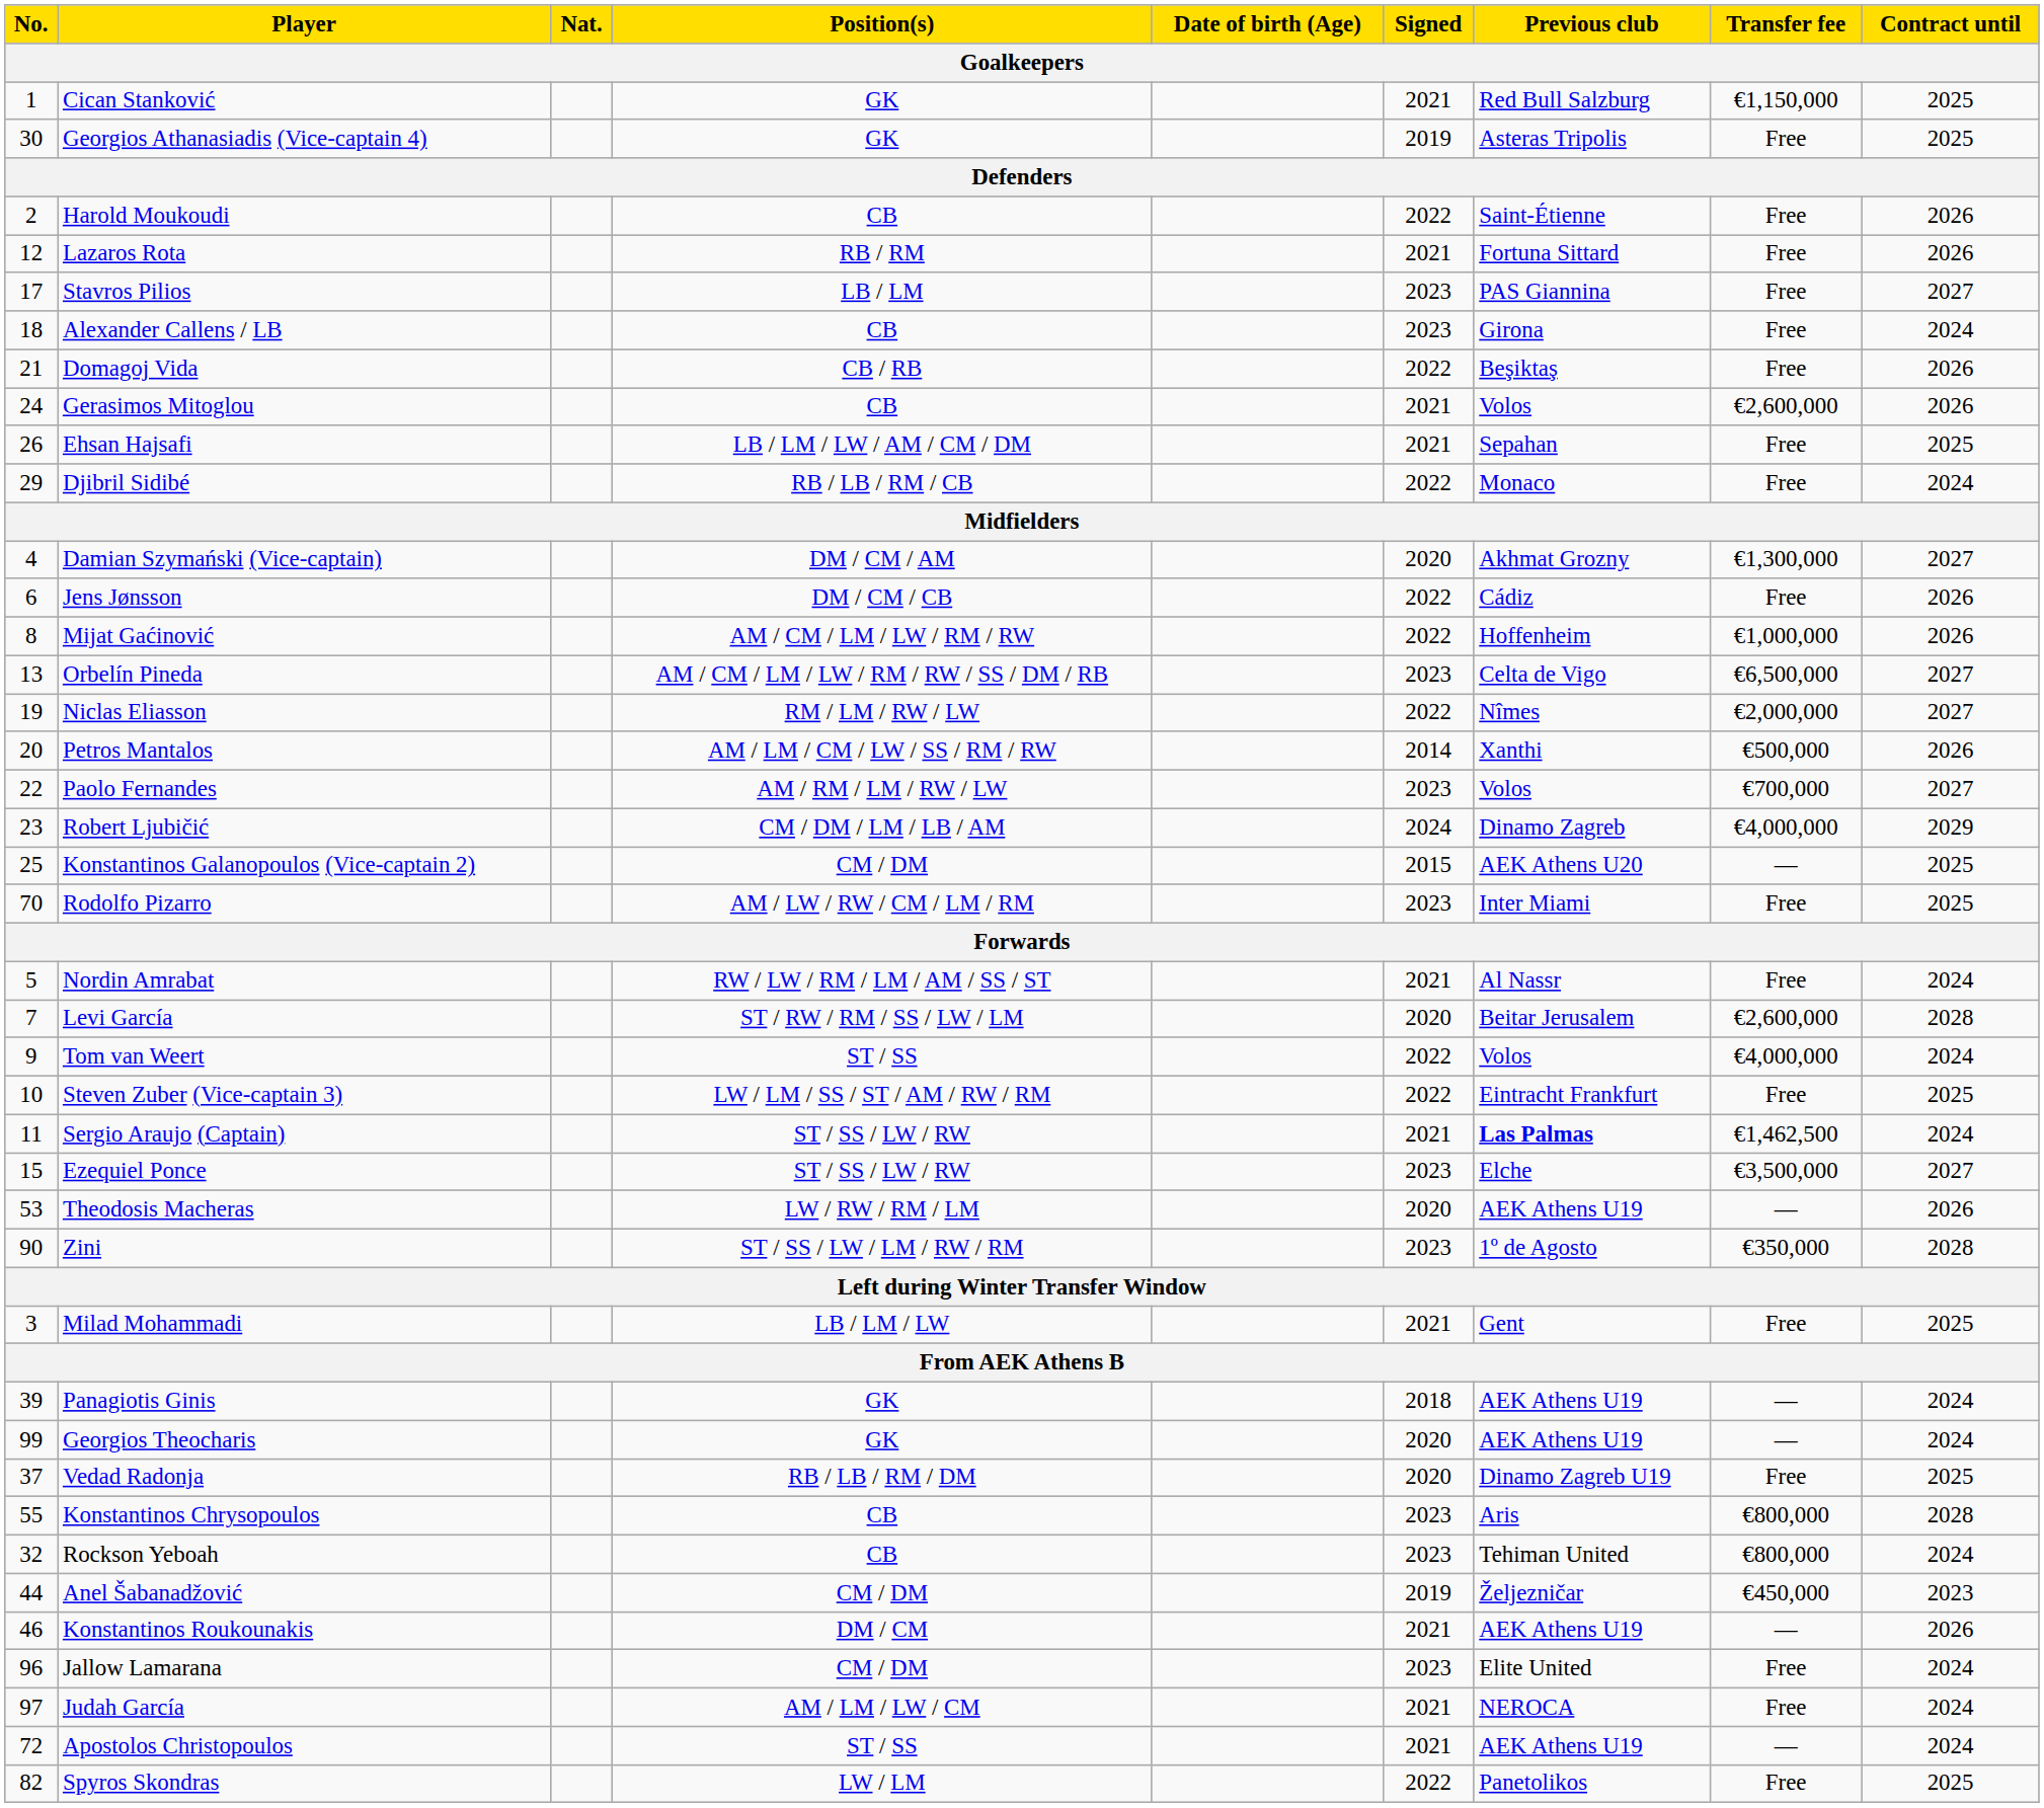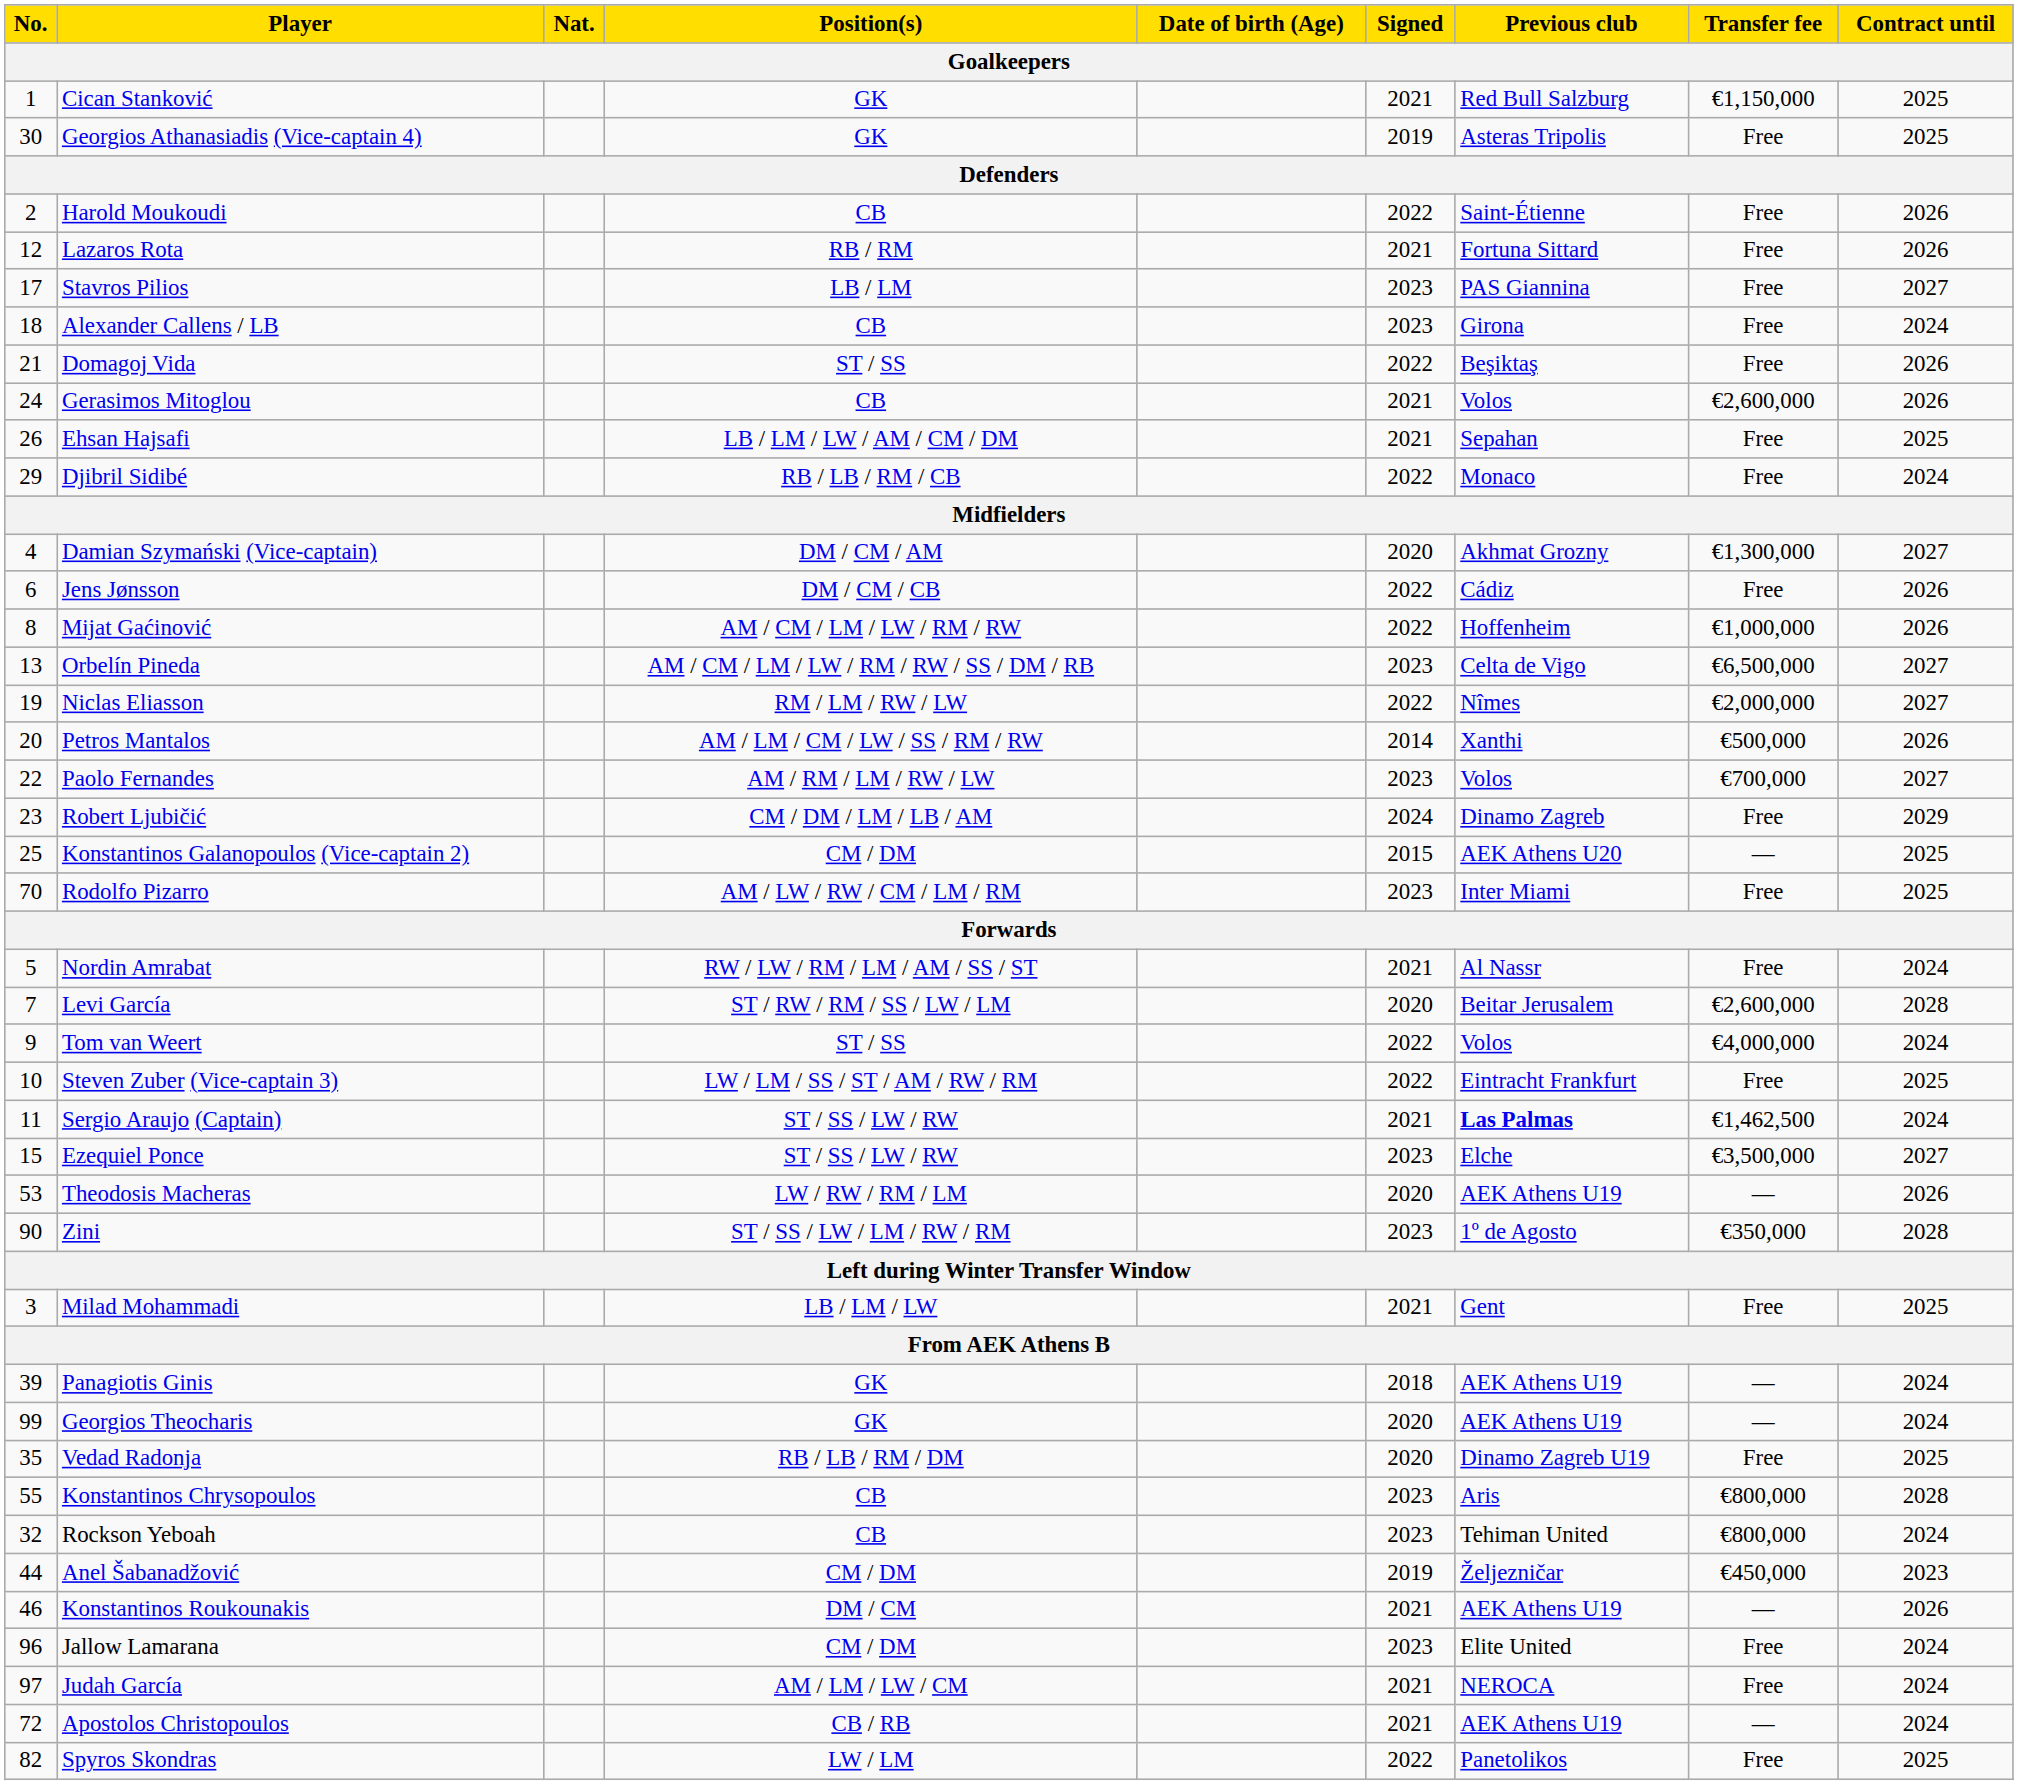Domagoj Vida | Position(s): CB / RB -> ST / SS
Robert Ljubičić | Transfer fee: €4,000,000 -> Free
Vedad Radonja | No.: 37 -> 35
Apostolos Christopoulos | Position(s): ST / SS -> CB / RB
